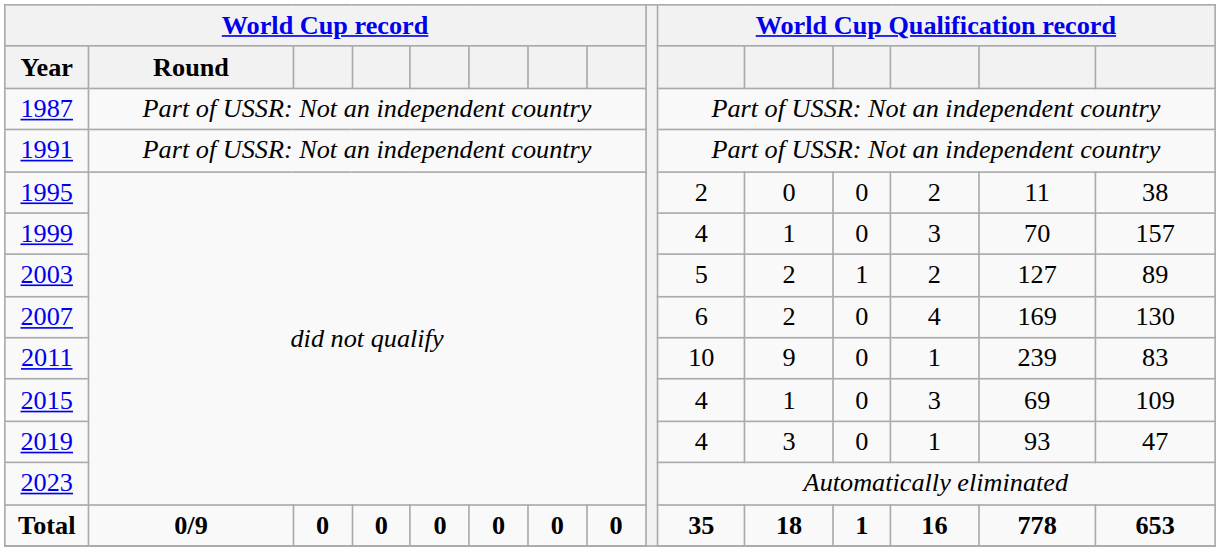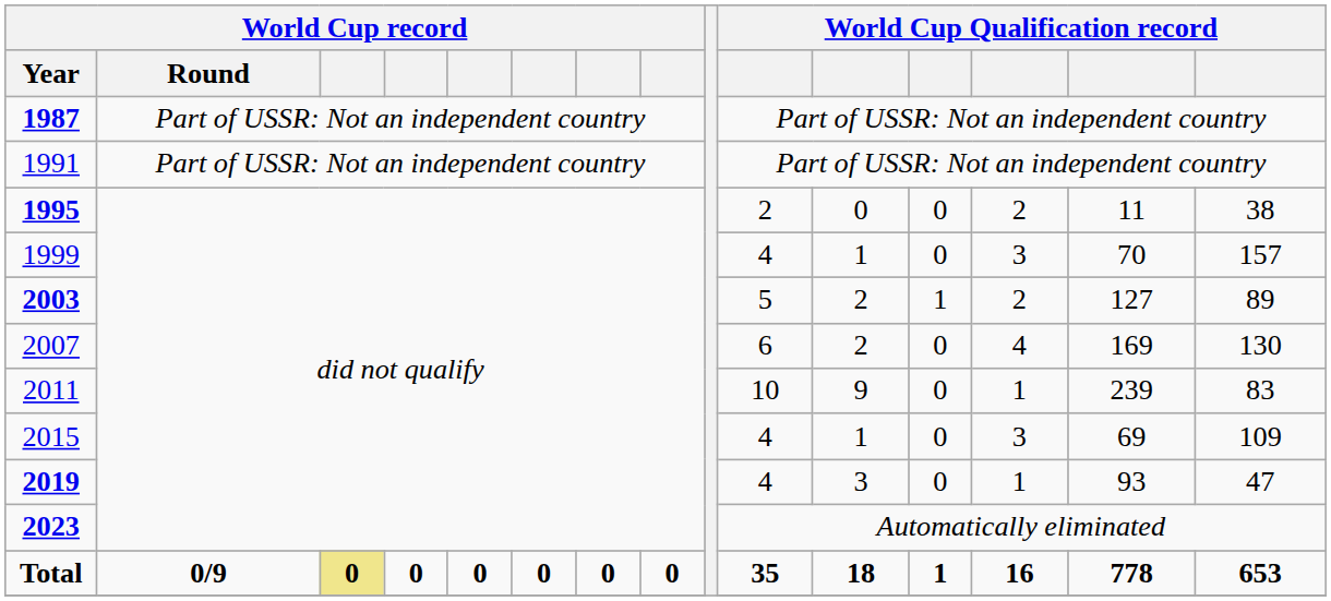1987 | World Cup record / Year: normal -> bold
1995 | World Cup record / Year: normal -> bold
2003 | World Cup record / Year: normal -> bold
2019 | World Cup record / Year: normal -> bold
2023 | World Cup record / Year: normal -> bold
Total | column 3: no background -> khaki background
